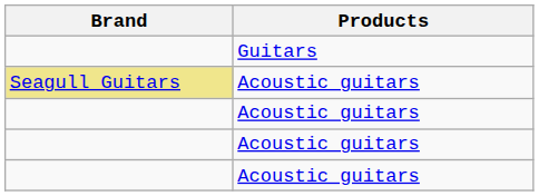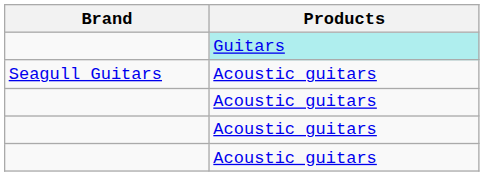row 2 | Products: no background -> paleturquoise background
row 3 | Brand: khaki background -> no background
